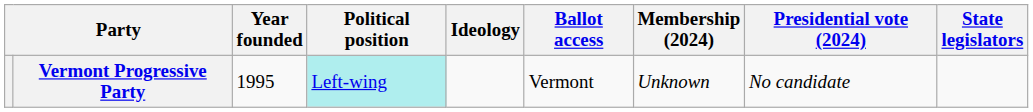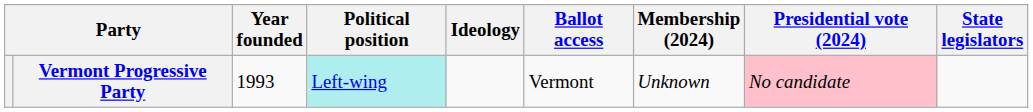Vermont Progressive Party | Year founded: 1995 -> 1993
Vermont Progressive Party | Presidential vote (2024): no background -> pink background
